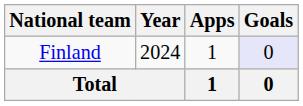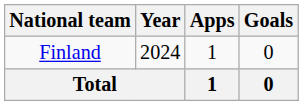Finland | Goals: lavender background -> no background
